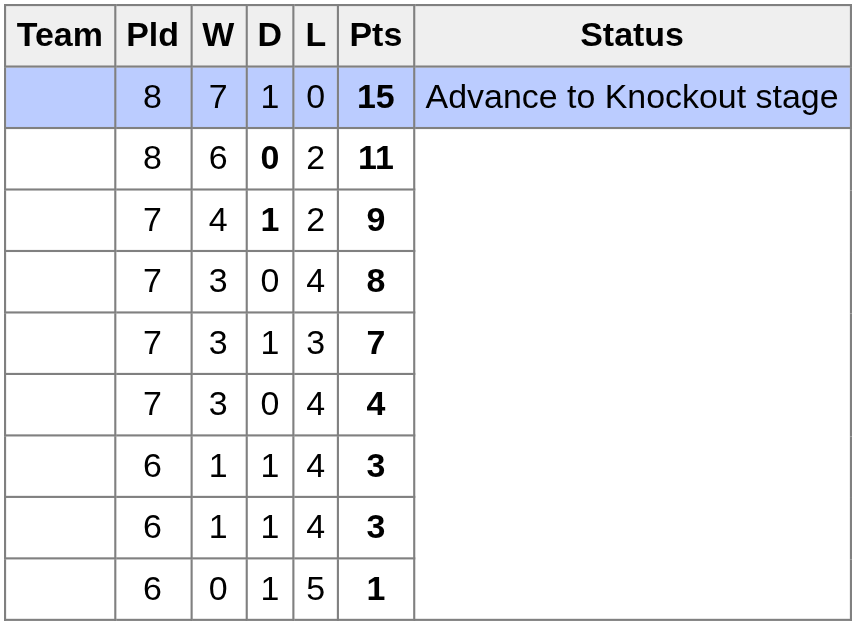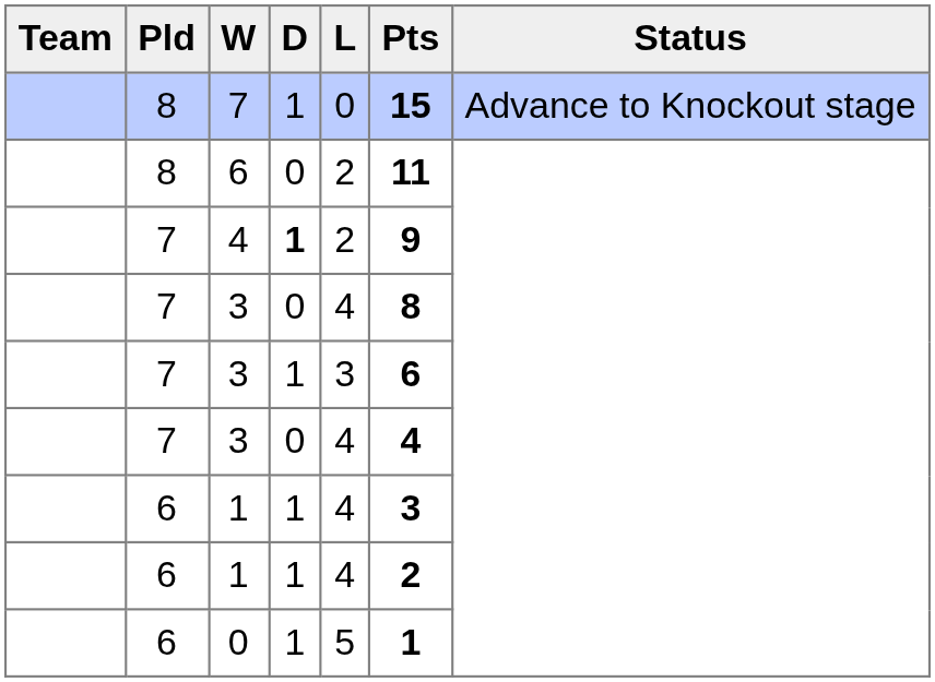row 3 | D: bold -> normal
row 6 | Pts: 7 -> 6
row 9 | Pts: 3 -> 2
